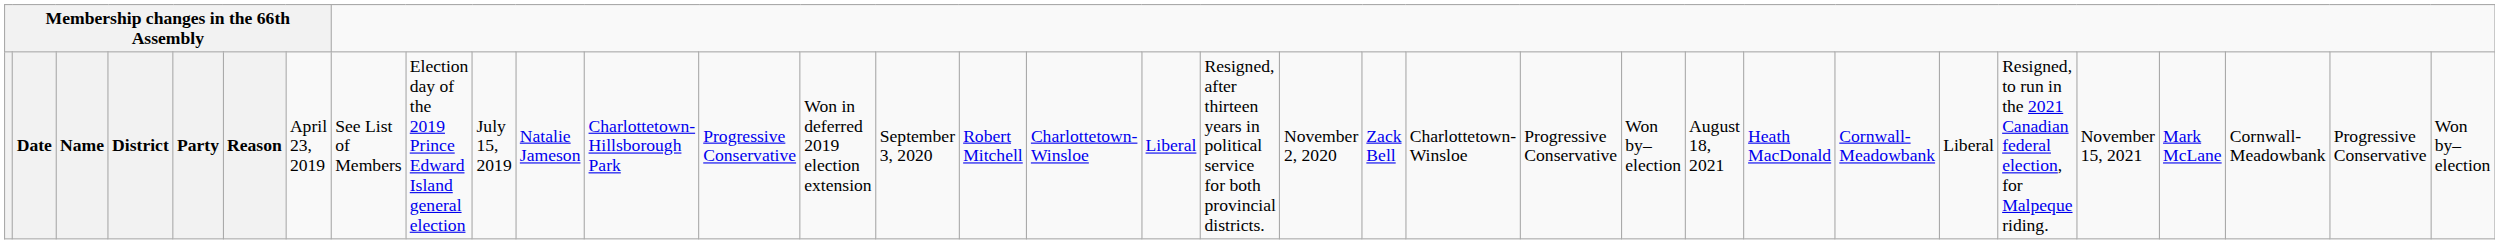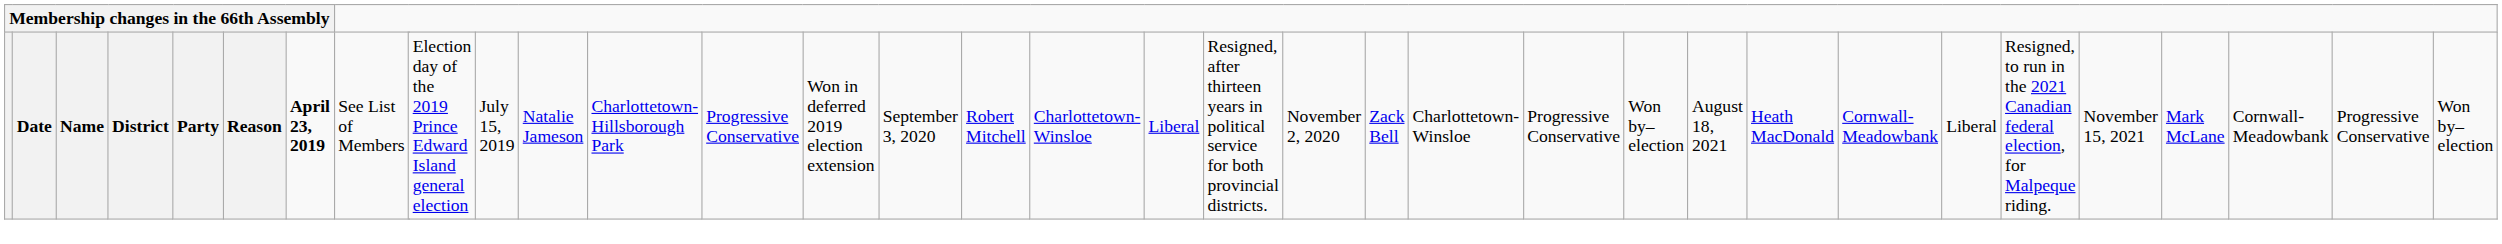Date | column 7: normal -> bold
